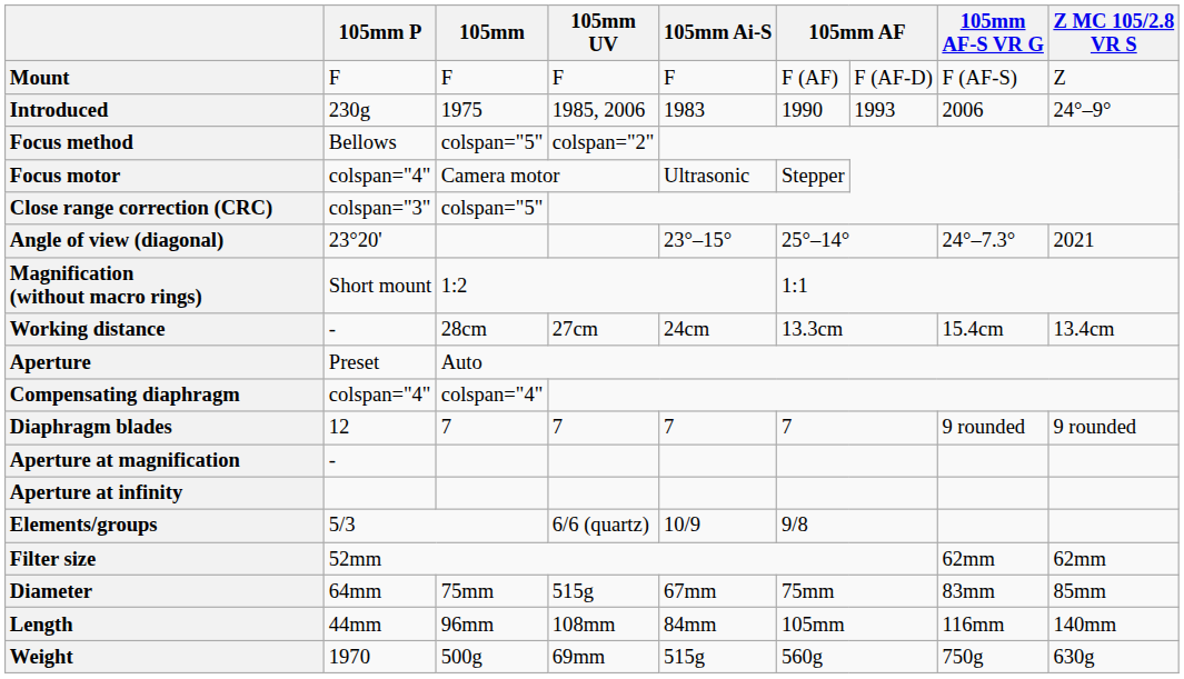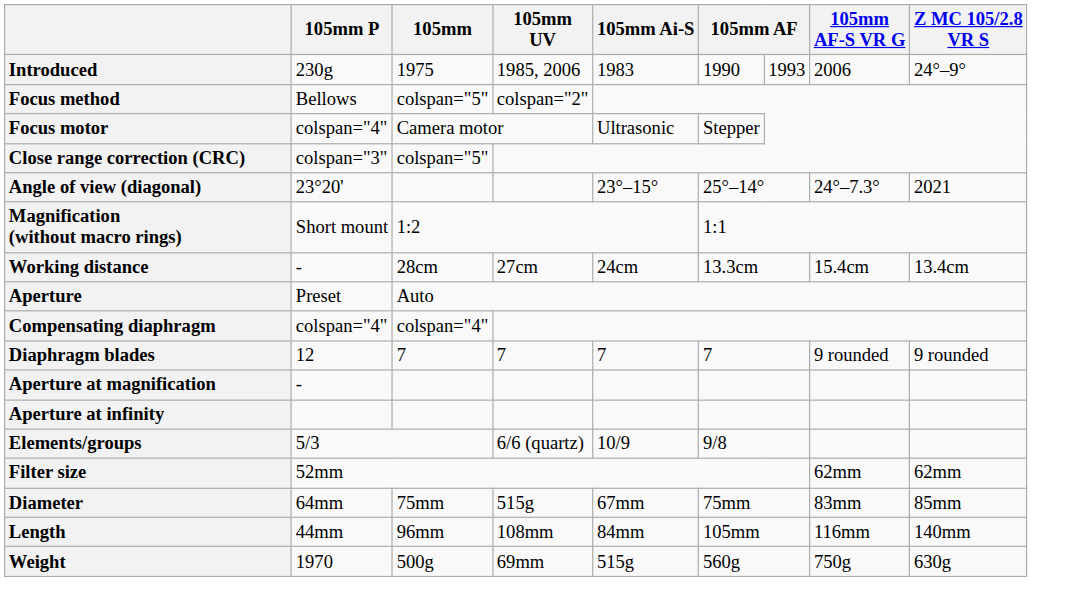- row: Mount | F | F | F | F | F (AF) | F (AF‑D) | F (AF‑S) | Z
